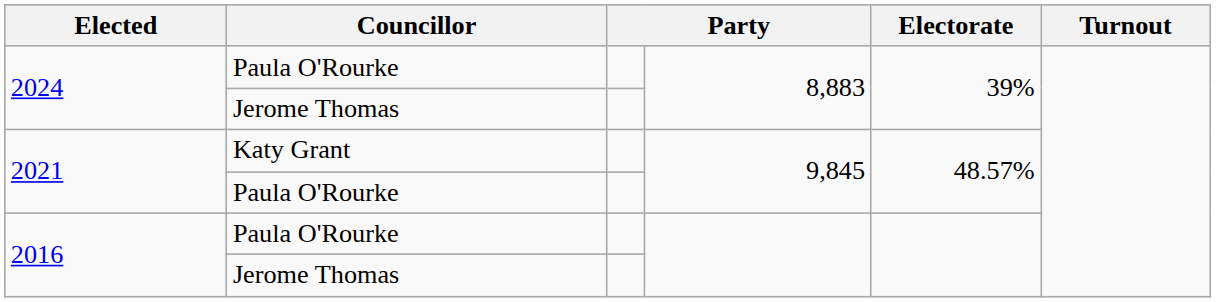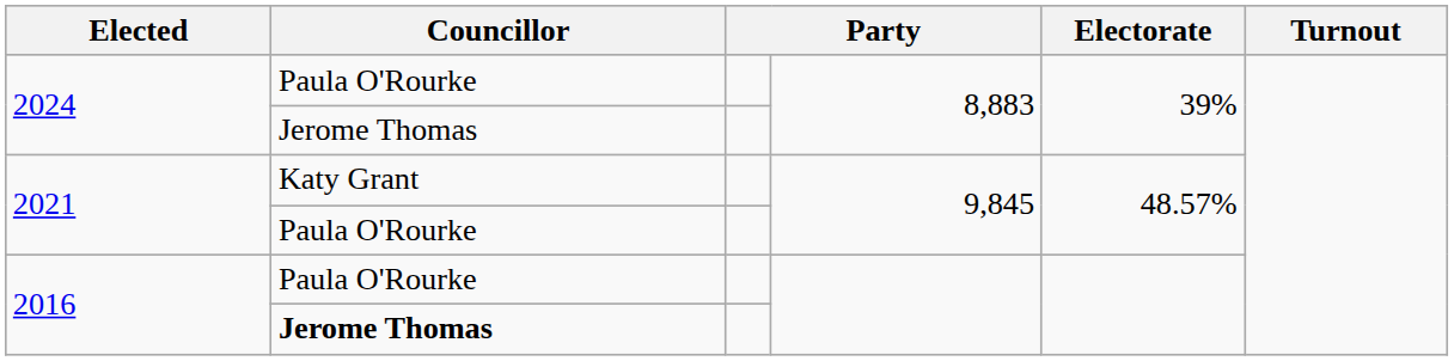2016 / Jerome Thomas | Councillor: normal -> bold
